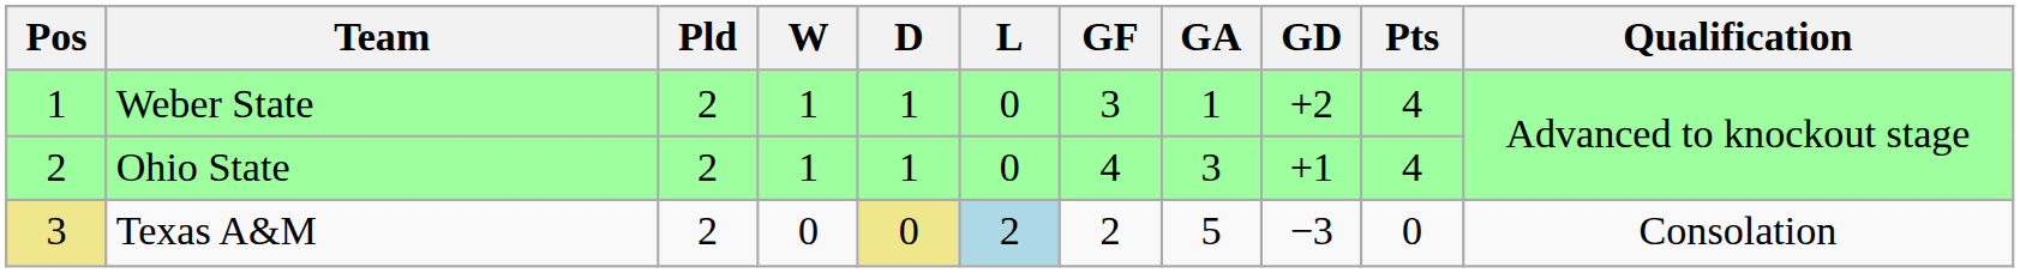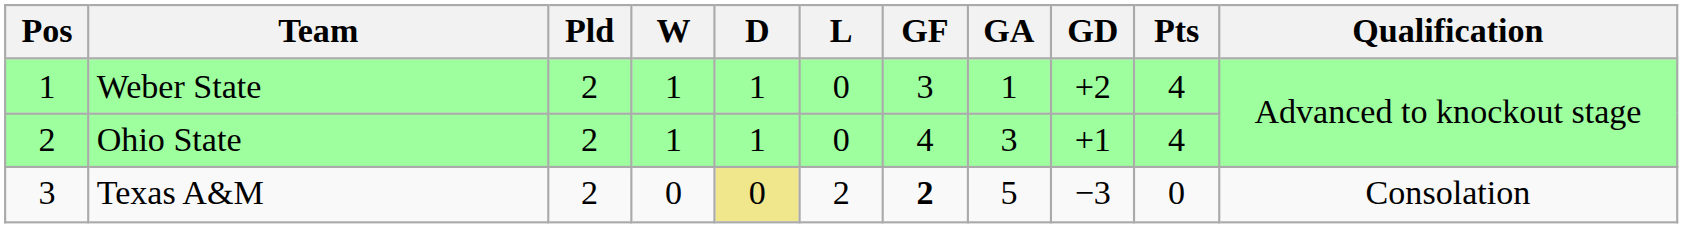Texas A&M | Pos: khaki background -> no background
Texas A&M | L: lightblue background -> no background
Texas A&M | GF: normal -> bold
